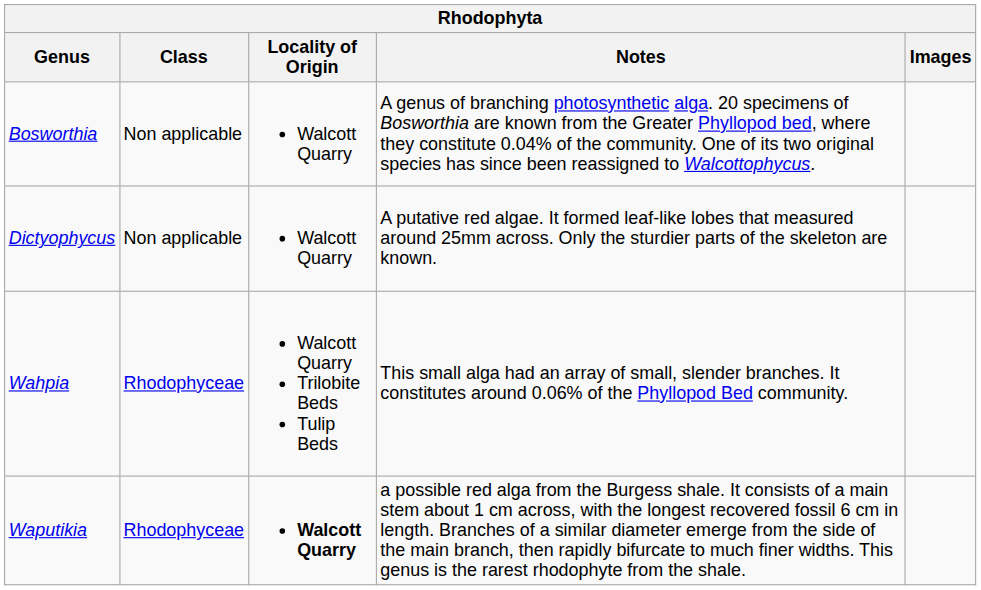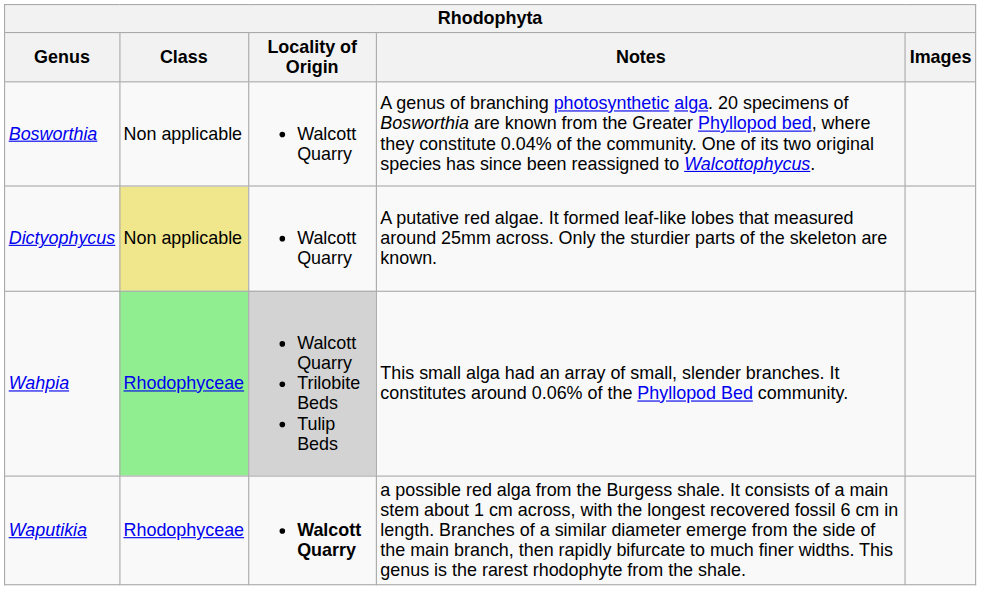Dictyophycus | Class: no background -> khaki background
Wahpia | Class: no background -> lightgreen background
Wahpia | Locality of Origin: no background -> lightgrey background
